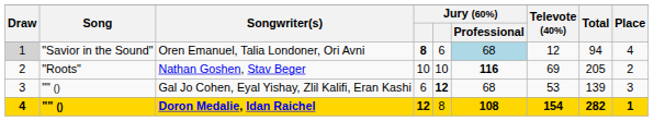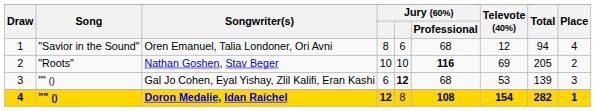Oren Emanuel, Talia Londoner, Ori Avni | Draw: lightgrey background -> no background
Oren Emanuel, Talia Londoner, Ori Avni | column 4: bold -> normal
Oren Emanuel, Talia Londoner, Ori Avni | Jury (60%) / Professional: lightblue background -> no background
